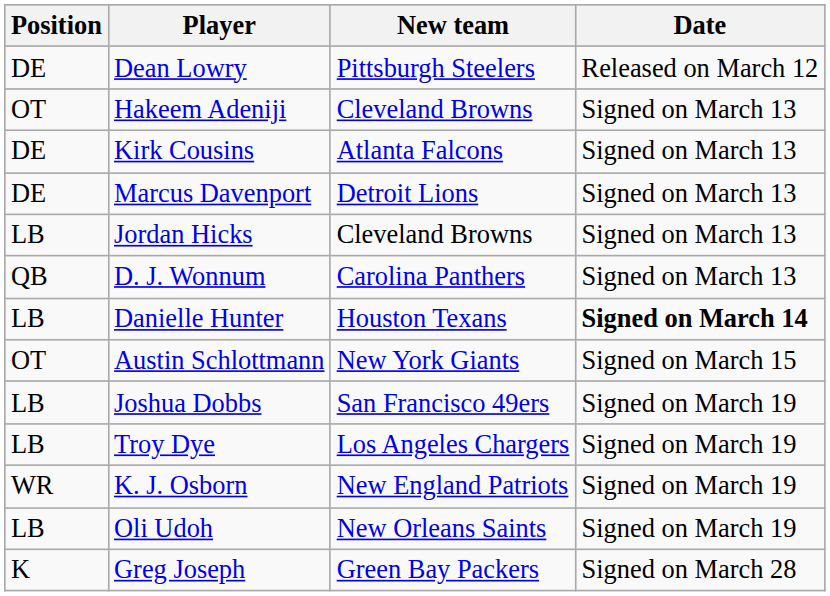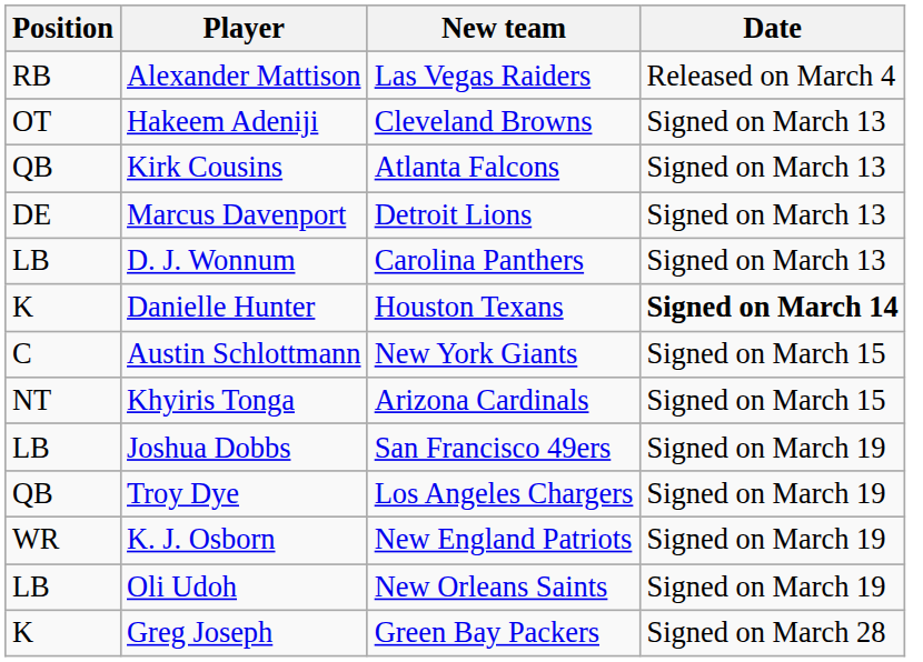+ row: RB | Alexander Mattison | Las Vegas Raiders | Released on March 4
- row: DE | Dean Lowry | Pittsburgh Steelers | Released on March 12
Kirk Cousins | Position: DE -> QB
- row: LB | Jordan Hicks | Cleveland Browns | Signed on March 13
D. J. Wonnum | Position: QB -> LB
Danielle Hunter | Position: LB -> K
Austin Schlottmann | Position: OT -> C
+ row: NT | Khyiris Tonga | Arizona Cardinals | Signed on March 15
Troy Dye | Position: LB -> QB
